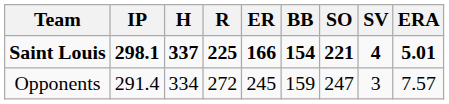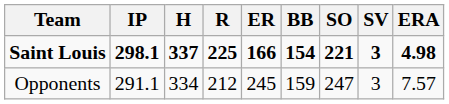Saint Louis | SV: 4 -> 3
Saint Louis | ERA: 5.01 -> 4.98
Opponents | IP: 291.4 -> 291.1
Opponents | R: 272 -> 212
